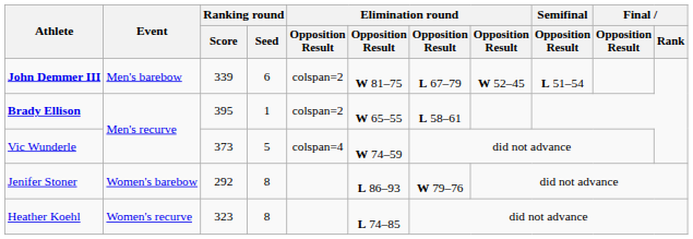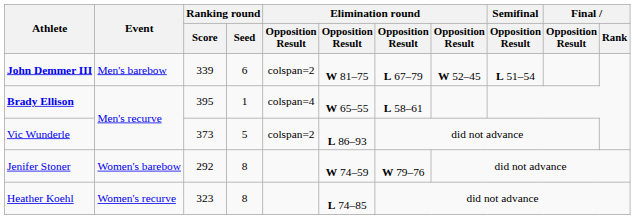Brady Ellison | column 5: colspan=2 -> colspan=4
Vic Wunderle | column 5: colspan=4 -> colspan=2
Vic Wunderle | column 6: W 74–59 -> L 86–93
Jenifer Stoner | column 6: L 86–93 -> W 74–59
